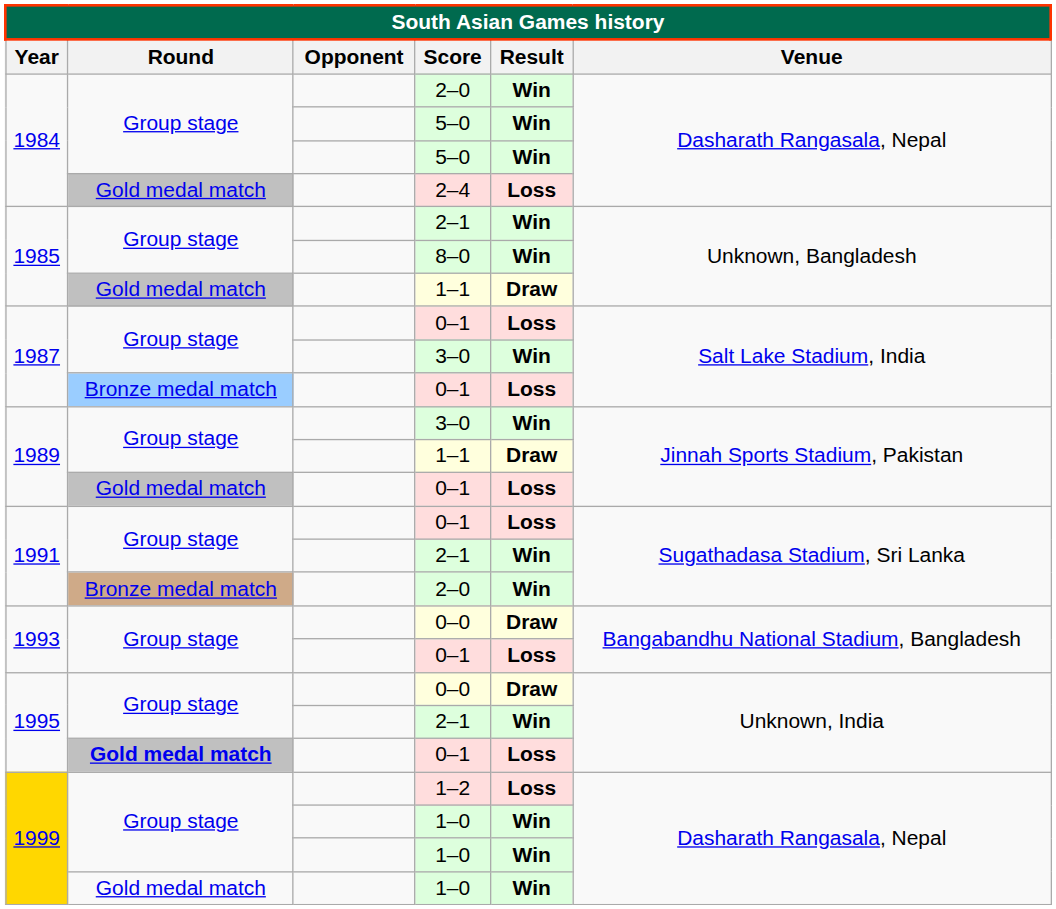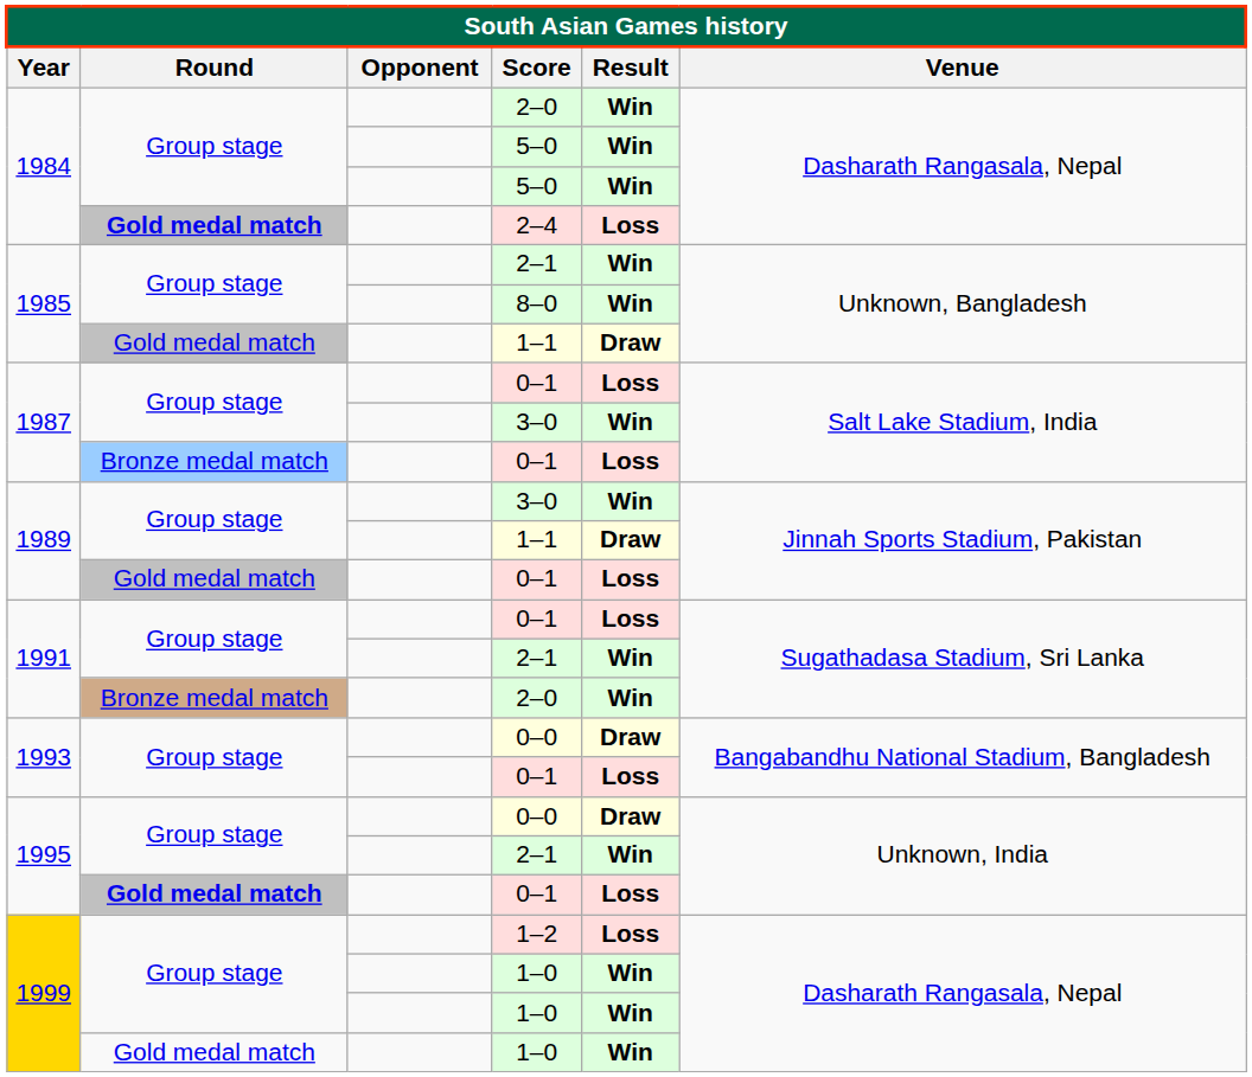2–4 | Round: normal -> bold
